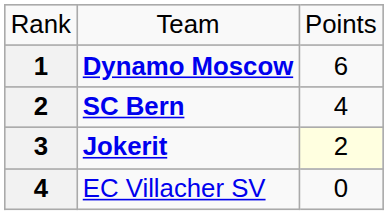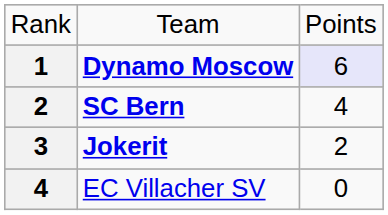Dynamo Moscow | column 3: no background -> lavender background
Jokerit | column 3: lightyellow background -> no background
